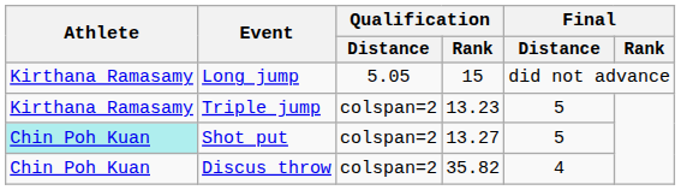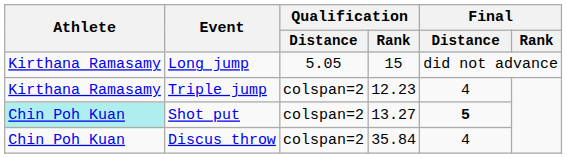Triple jump | Qualification / Rank: 13.23 -> 12.23
Triple jump | Final / Distance: 5 -> 4
Shot put | Final / Distance: normal -> bold
Discus throw | Qualification / Rank: 35.82 -> 35.84
